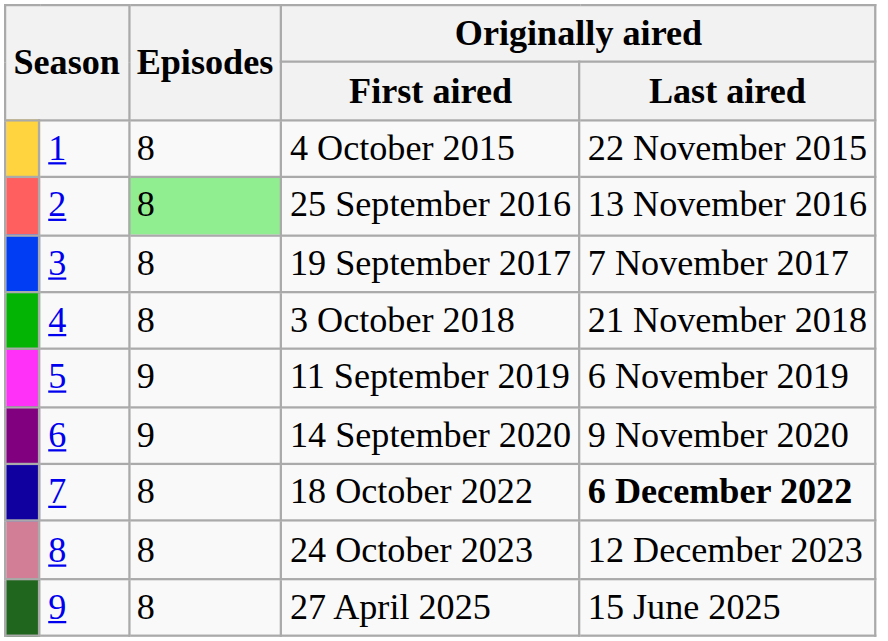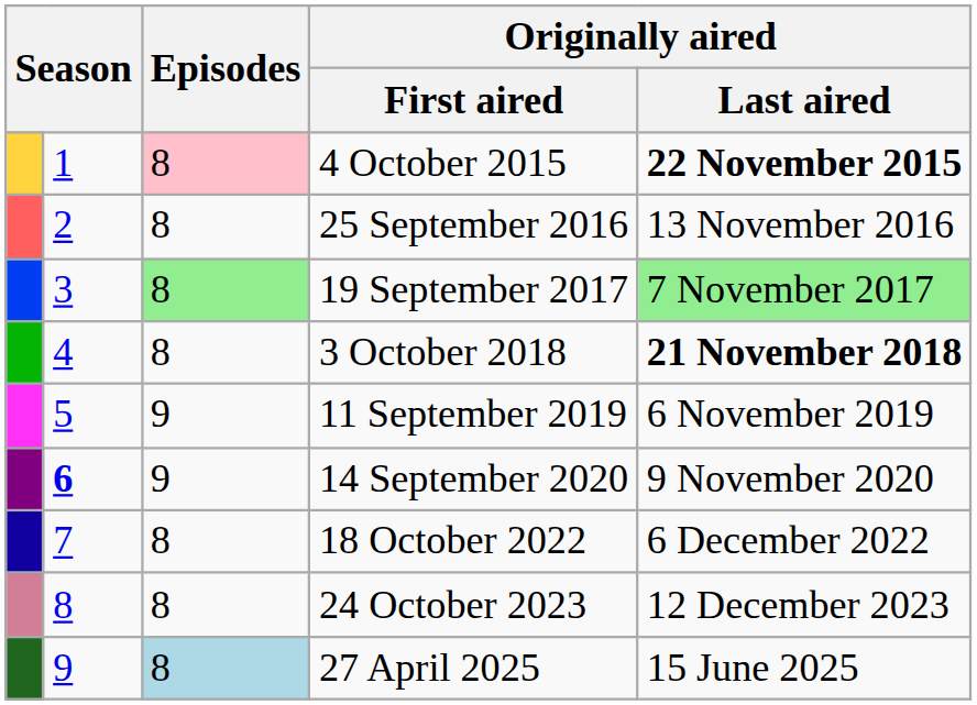4 October 2015 | Episodes: no background -> pink background
4 October 2015 | Originally aired / Last aired: normal -> bold
25 September 2016 | Episodes: lightgreen background -> no background
19 September 2017 | Episodes: no background -> lightgreen background
19 September 2017 | Originally aired / Last aired: no background -> lightgreen background
3 October 2018 | Originally aired / Last aired: normal -> bold
14 September 2020 | column 2: normal -> bold
18 October 2022 | Originally aired / Last aired: bold -> normal
27 April 2025 | Episodes: no background -> lightblue background
